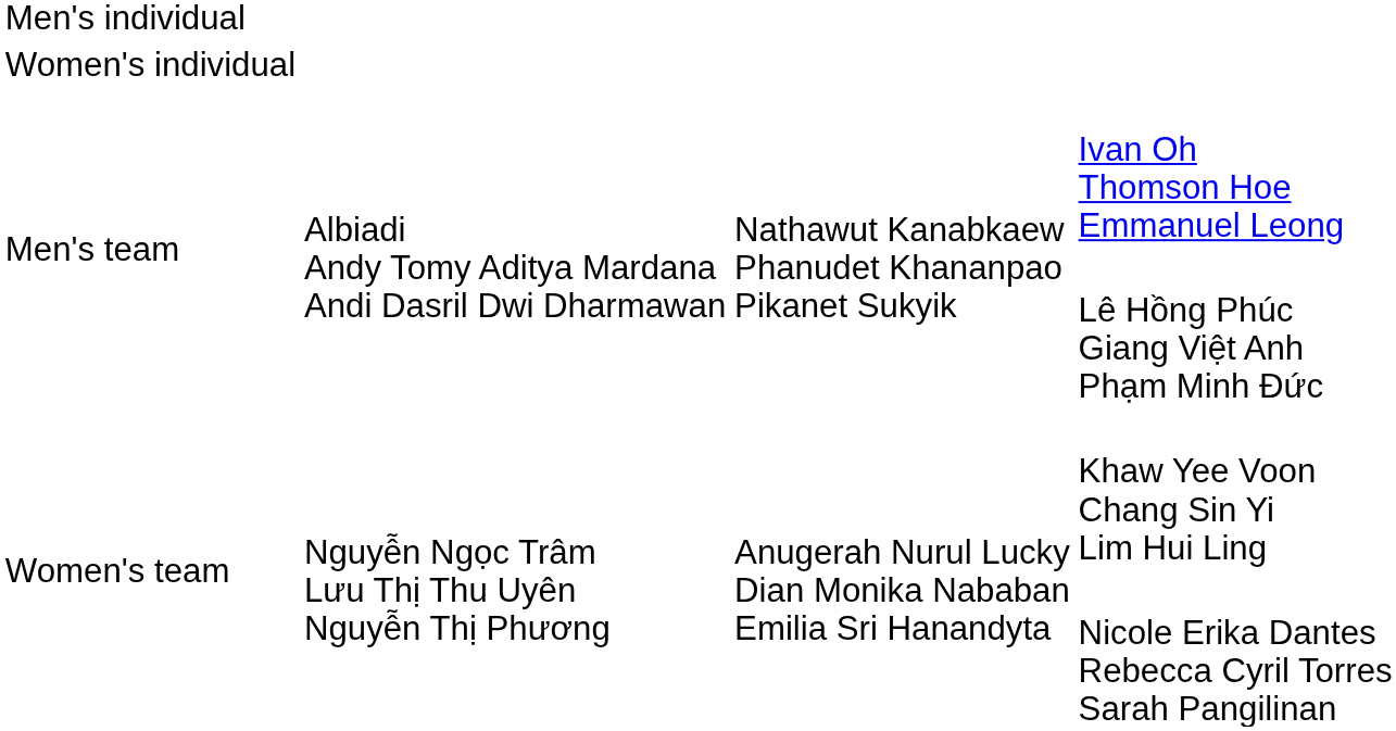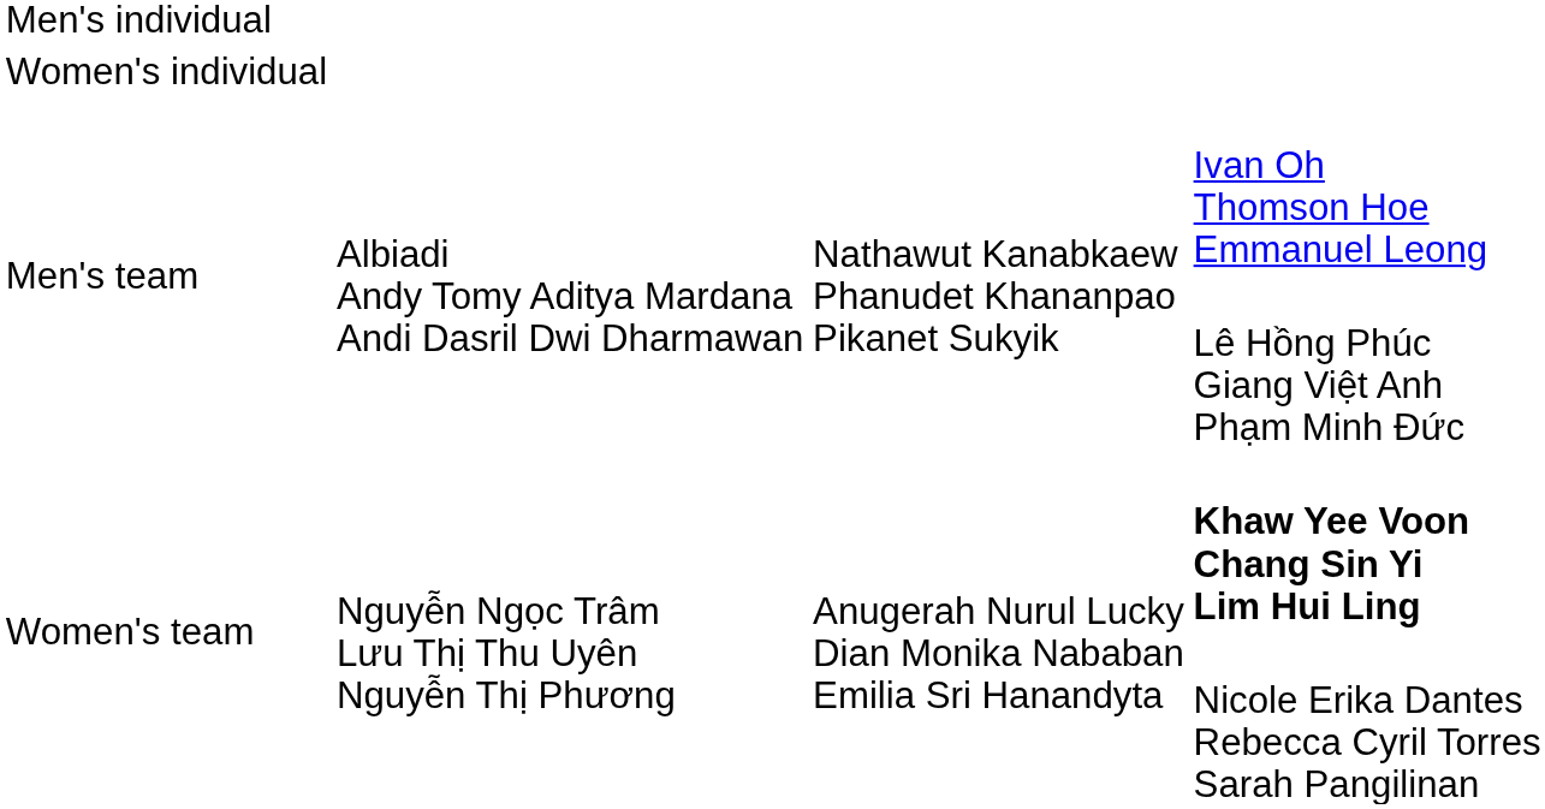Khaw Yee Voon Chang Sin Yi Lim Hui Ling | column 4: normal -> bold
